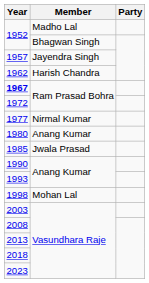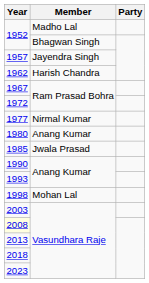1967 | Year: bold -> normal
2008 | Year: no background -> lightyellow background
